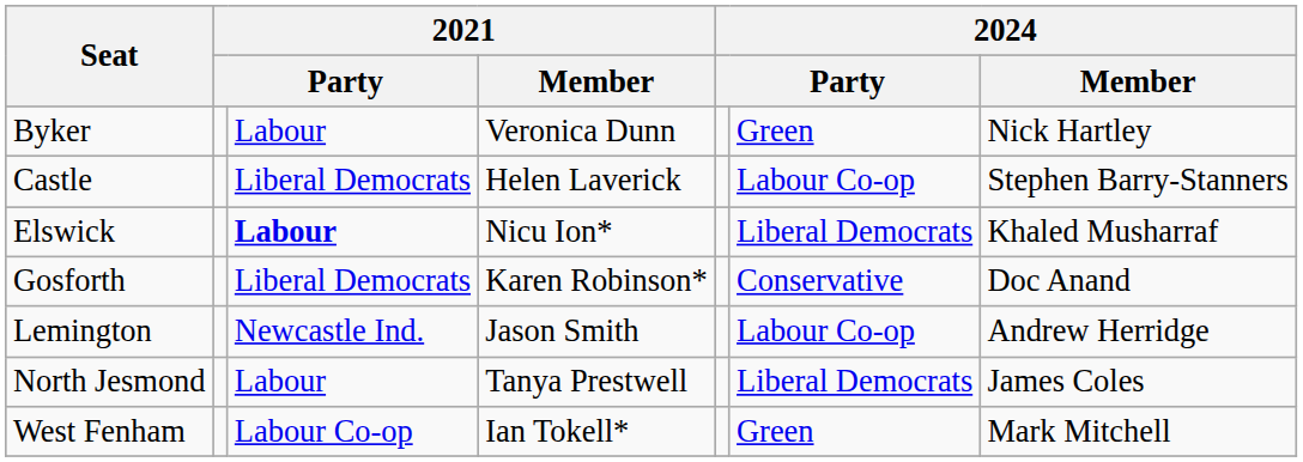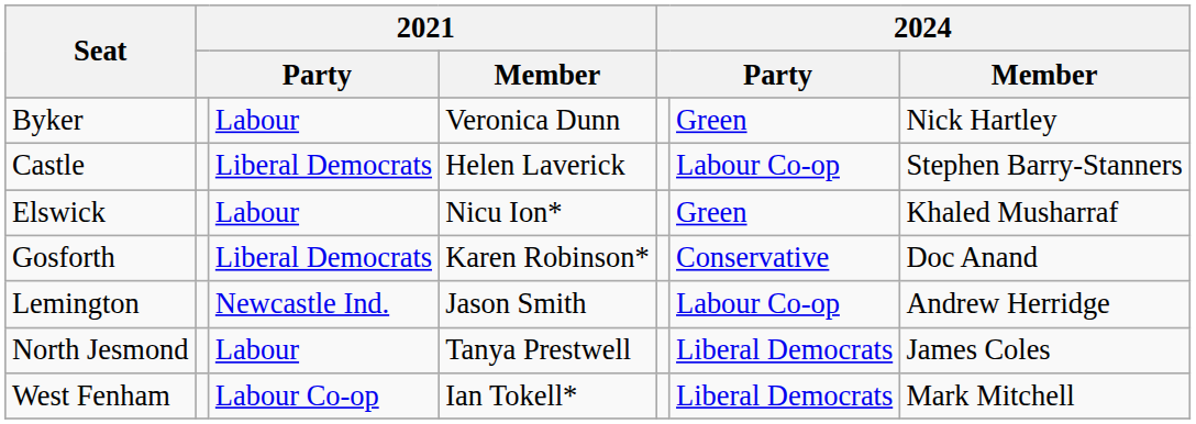Elswick | column 3: bold -> normal
Elswick | column 6: Liberal Democrats -> Green
West Fenham | column 6: Green -> Liberal Democrats
